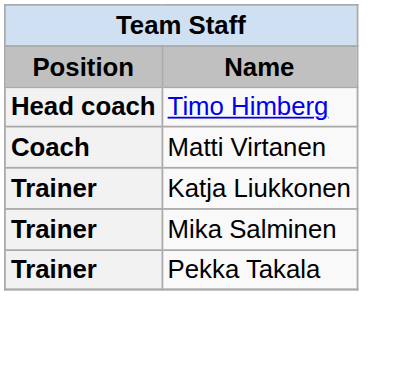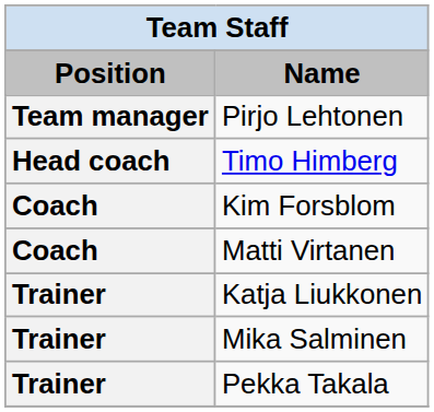+ row: Team manager | Pirjo Lehtonen
+ row: Coach | Kim Forsblom
